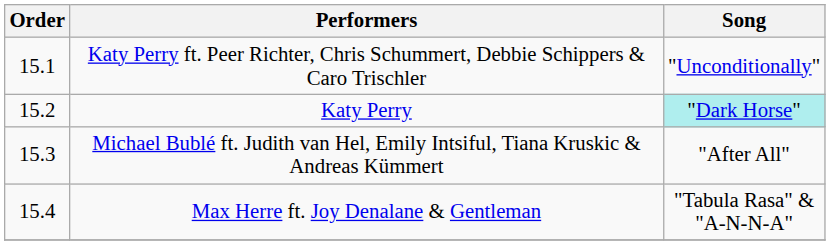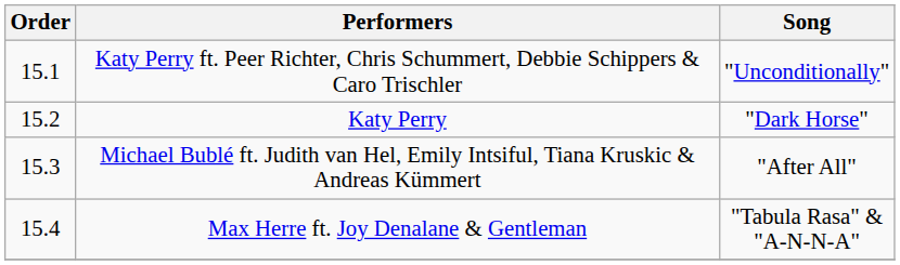Katy Perry | Song: paleturquoise background -> no background
